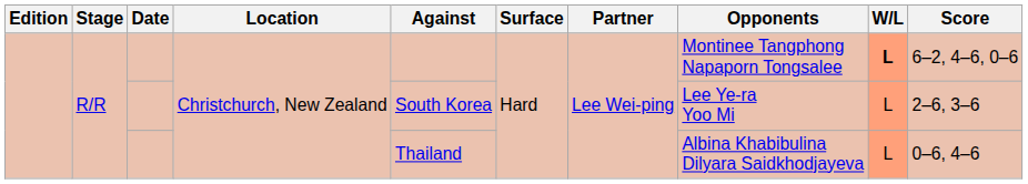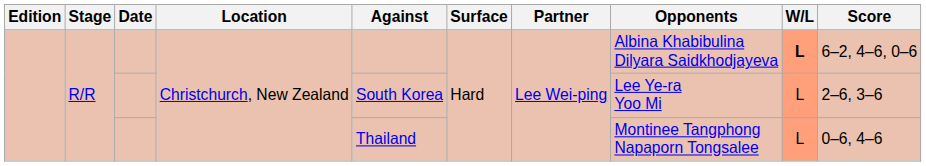row 2 | Opponents: Montinee Tangphong Napaporn Tongsalee -> Albina Khabibulina Dilyara Saidkhodjayeva
row 4 | Opponents: Albina Khabibulina Dilyara Saidkhodjayeva -> Montinee Tangphong Napaporn Tongsalee
